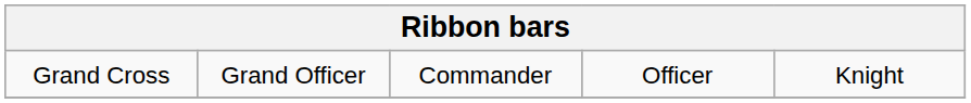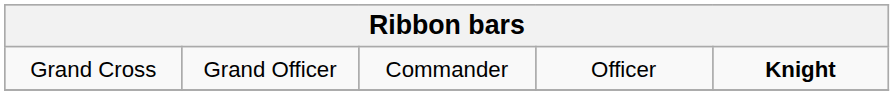Grand Cross | column 5: normal -> bold
